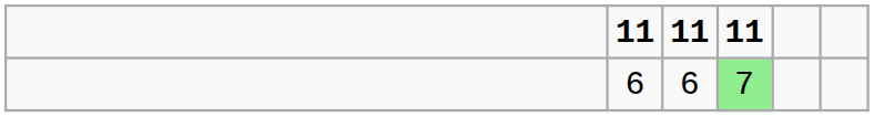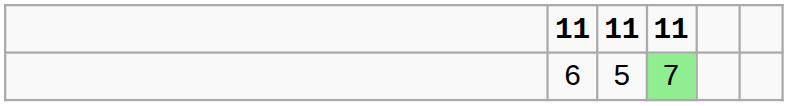row 2 | column 3: 6 -> 5
